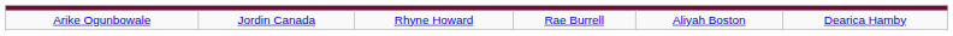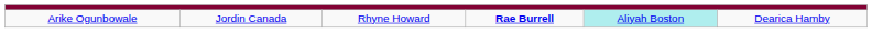Arike Ogunbowale | column 4: normal -> bold
Arike Ogunbowale | column 5: no background -> paleturquoise background
